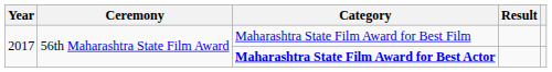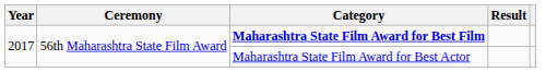Maharashtra State Film Award for Best Film | Category: normal -> bold
Maharashtra State Film Award for Best Actor | Category: bold -> normal
